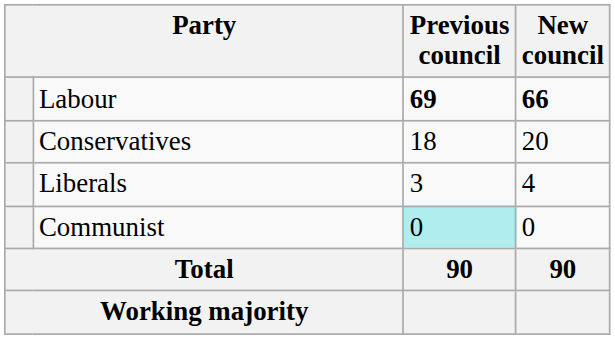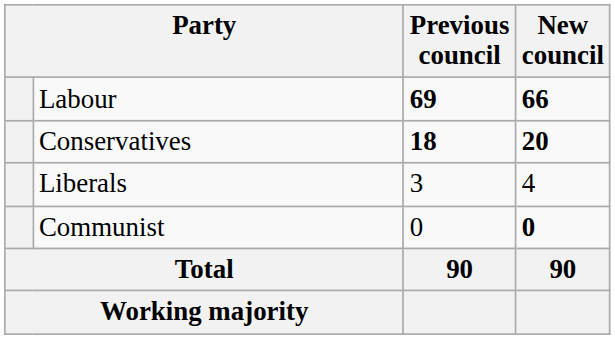Conservatives | Previous council: normal -> bold
Conservatives | New council: normal -> bold
Communist | Previous council: paleturquoise background -> no background
Communist | New council: normal -> bold
